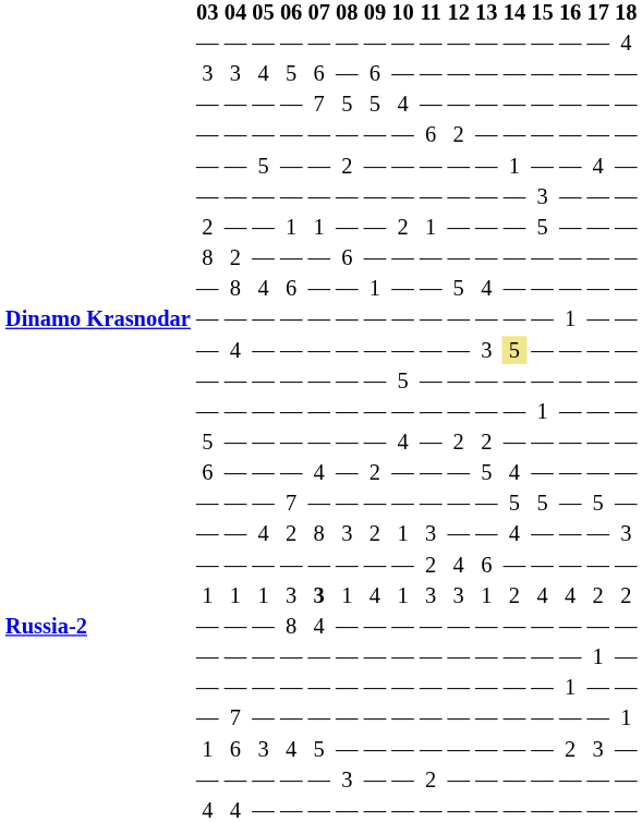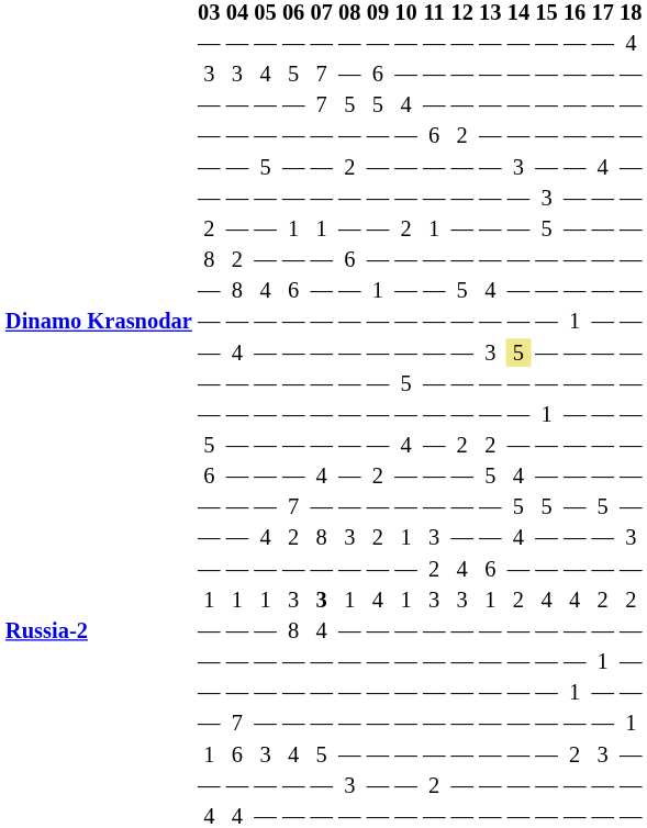row 3 | 07: 6 -> 7
row 6 | 14: 1 -> 3
